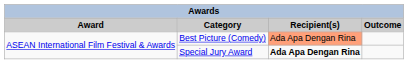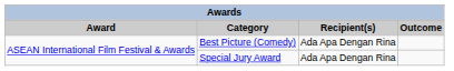Best Picture (Comedy) | Recipient(s): lightsalmon background -> no background
Special Jury Award | Recipient(s): bold -> normal
